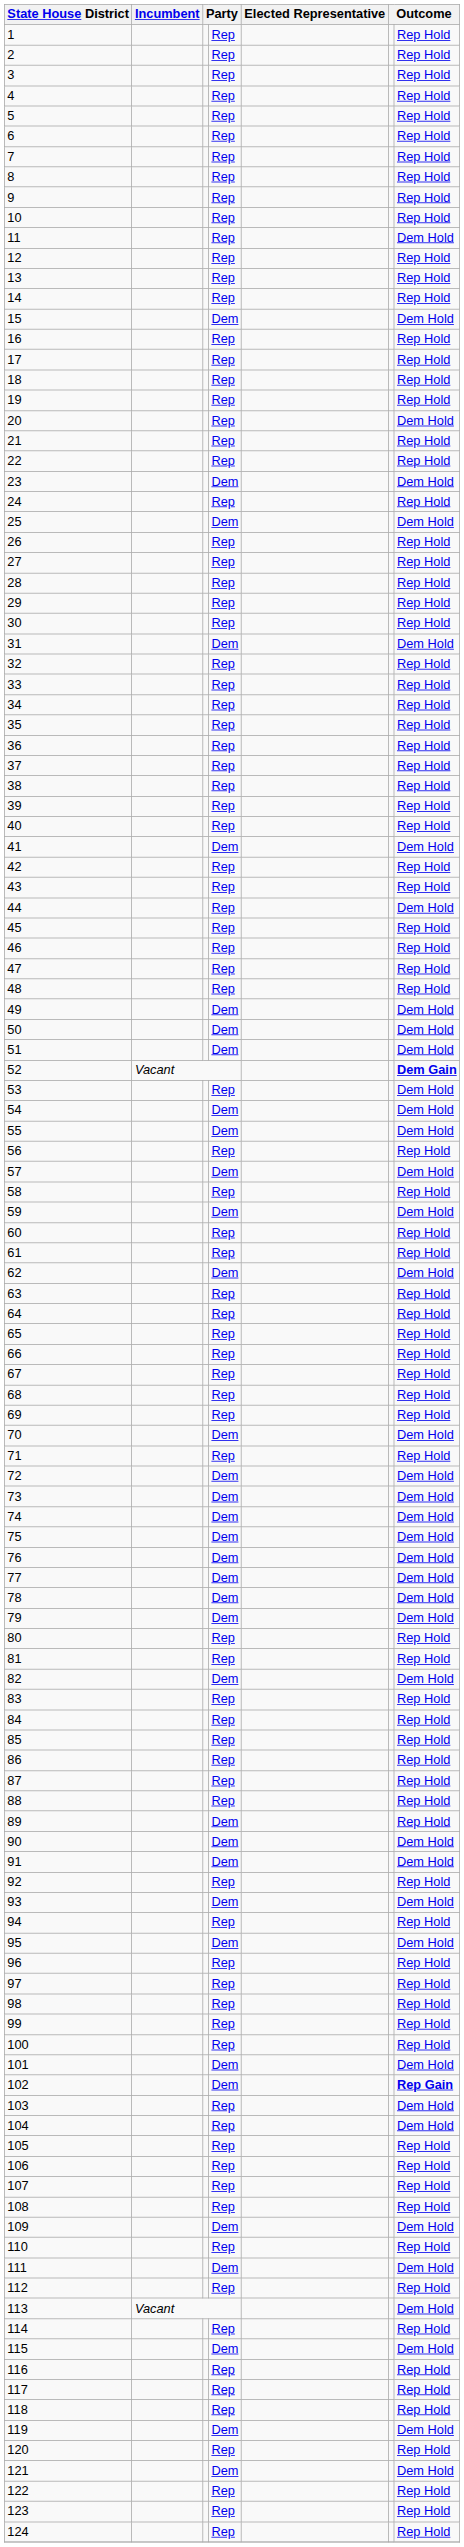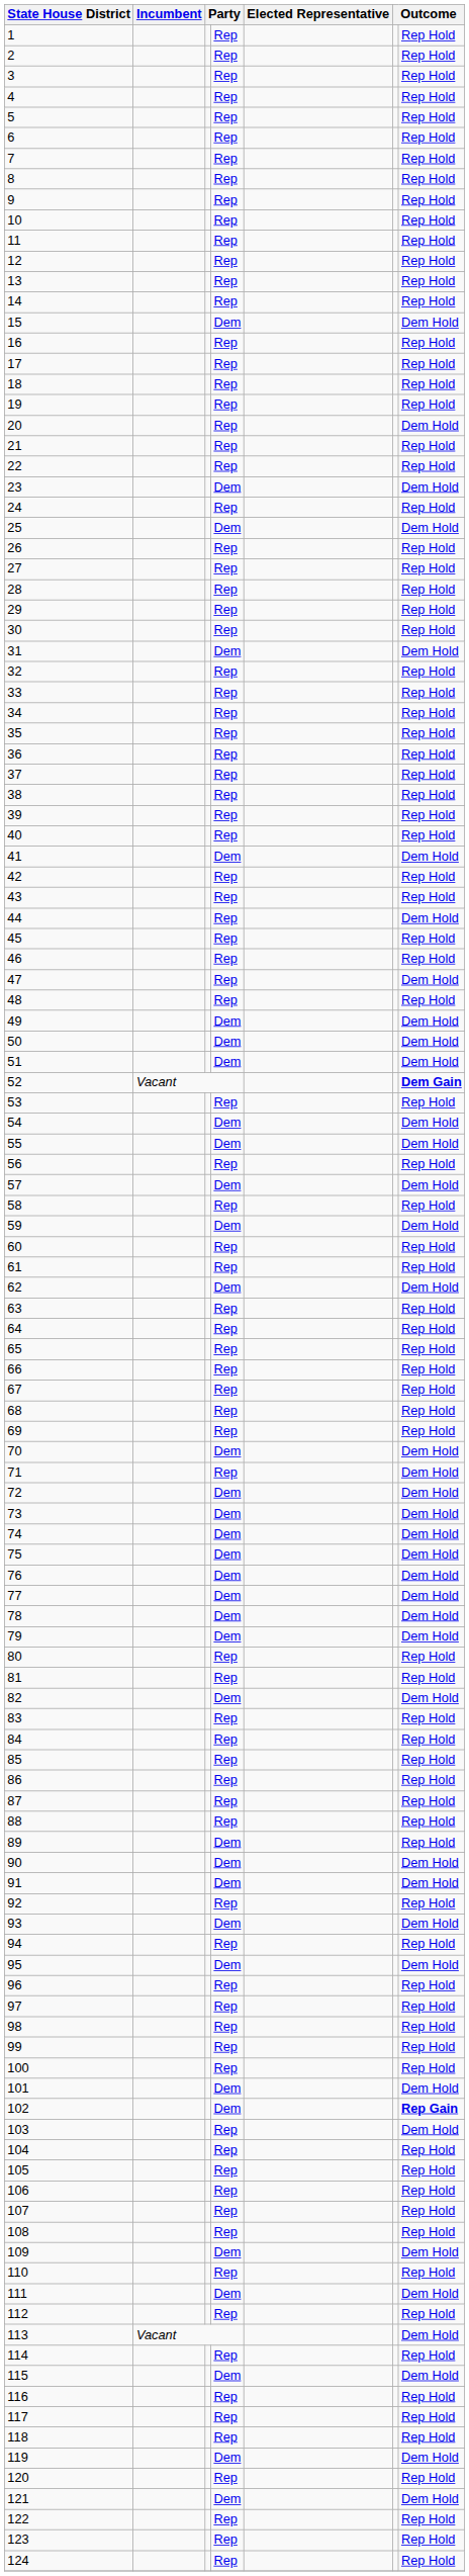11 | column 7: Dem Hold -> Rep Hold
47 | column 7: Rep Hold -> Dem Hold
53 | column 7: Dem Hold -> Rep Hold
71 | column 7: Rep Hold -> Dem Hold
104 | column 7: Dem Hold -> Rep Hold
